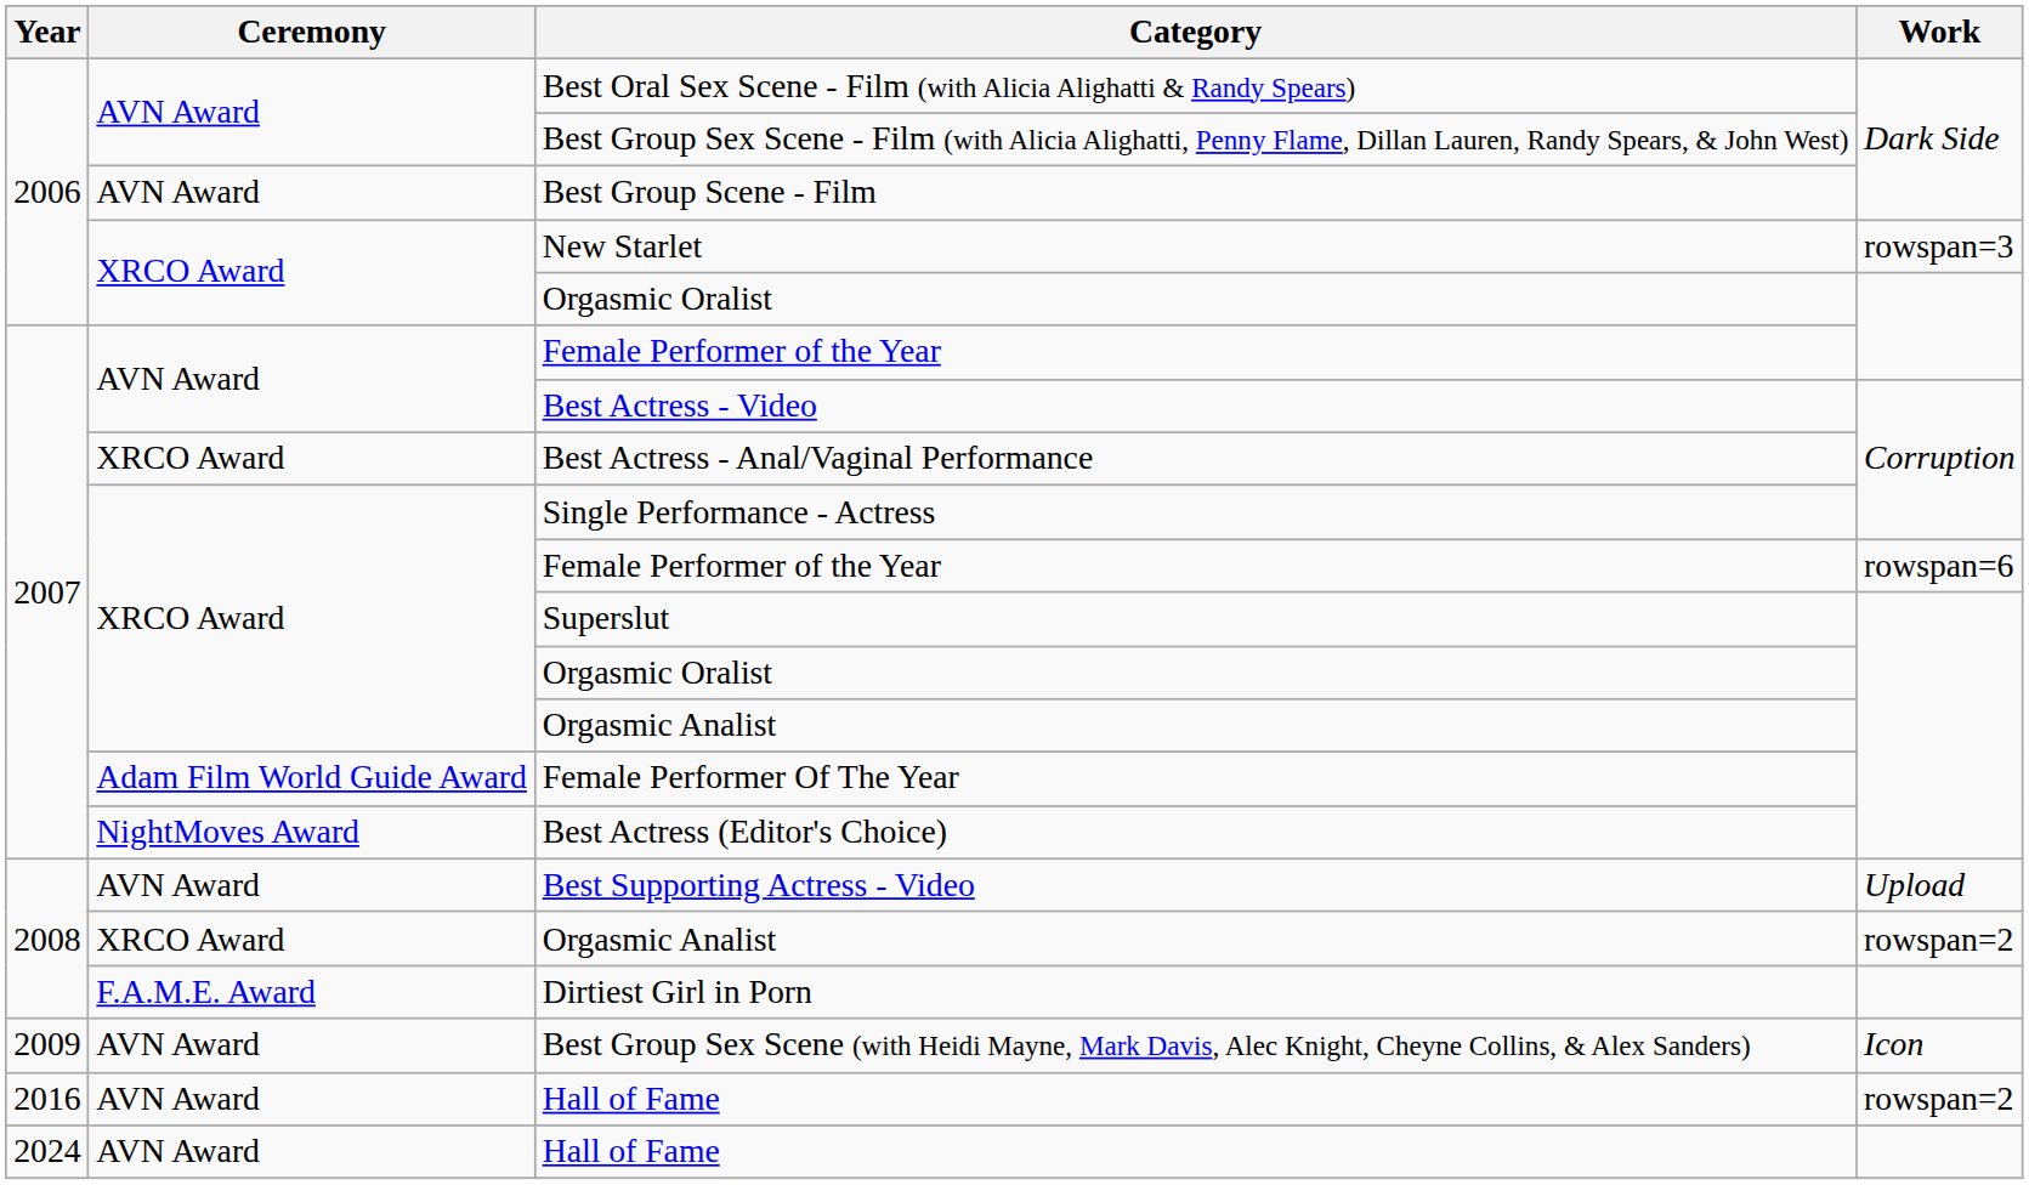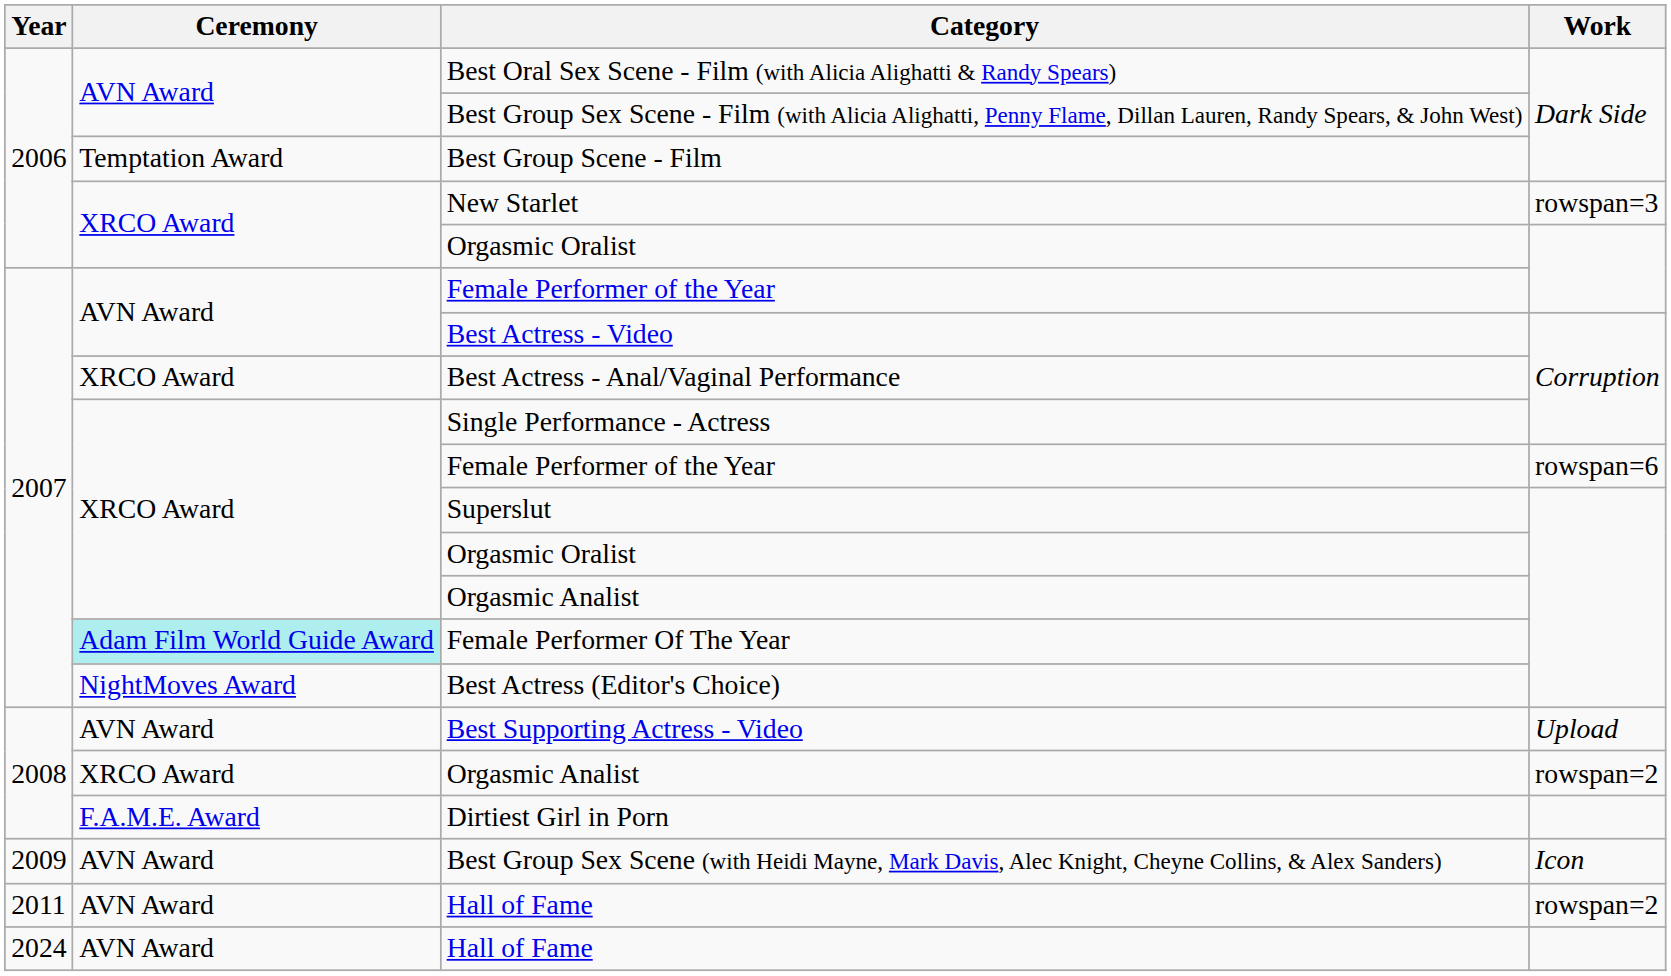Best Group Scene - Film | Ceremony: AVN Award -> Temptation Award
Female Performer Of The Year | Ceremony: no background -> paleturquoise background
Hall of Fame / rowspan=2 | Year: 2016 -> 2011
